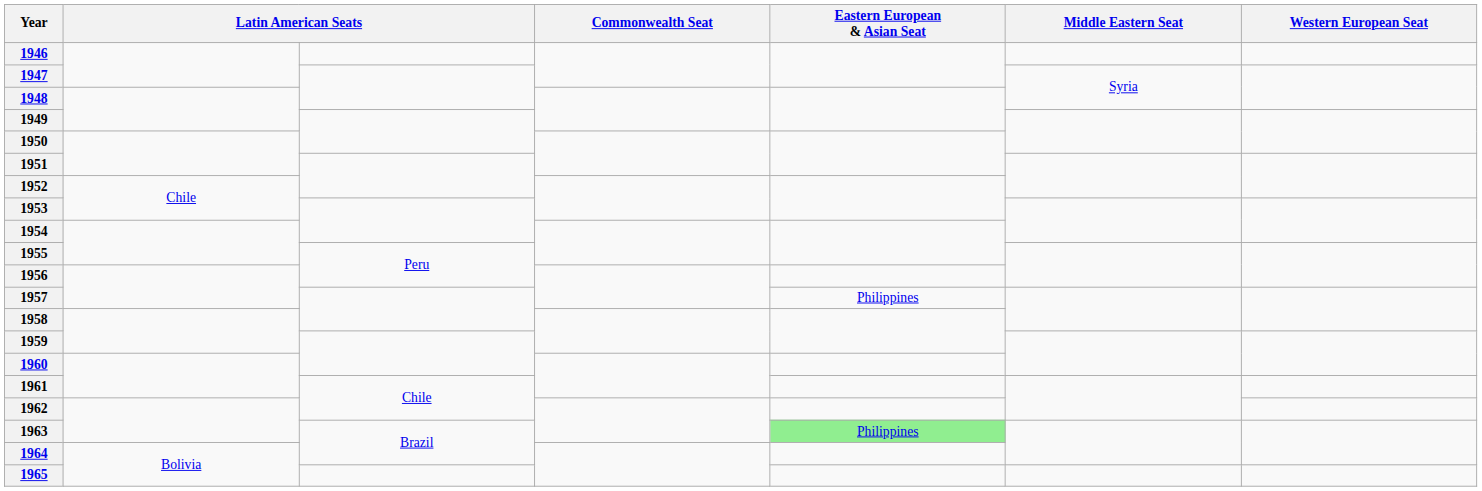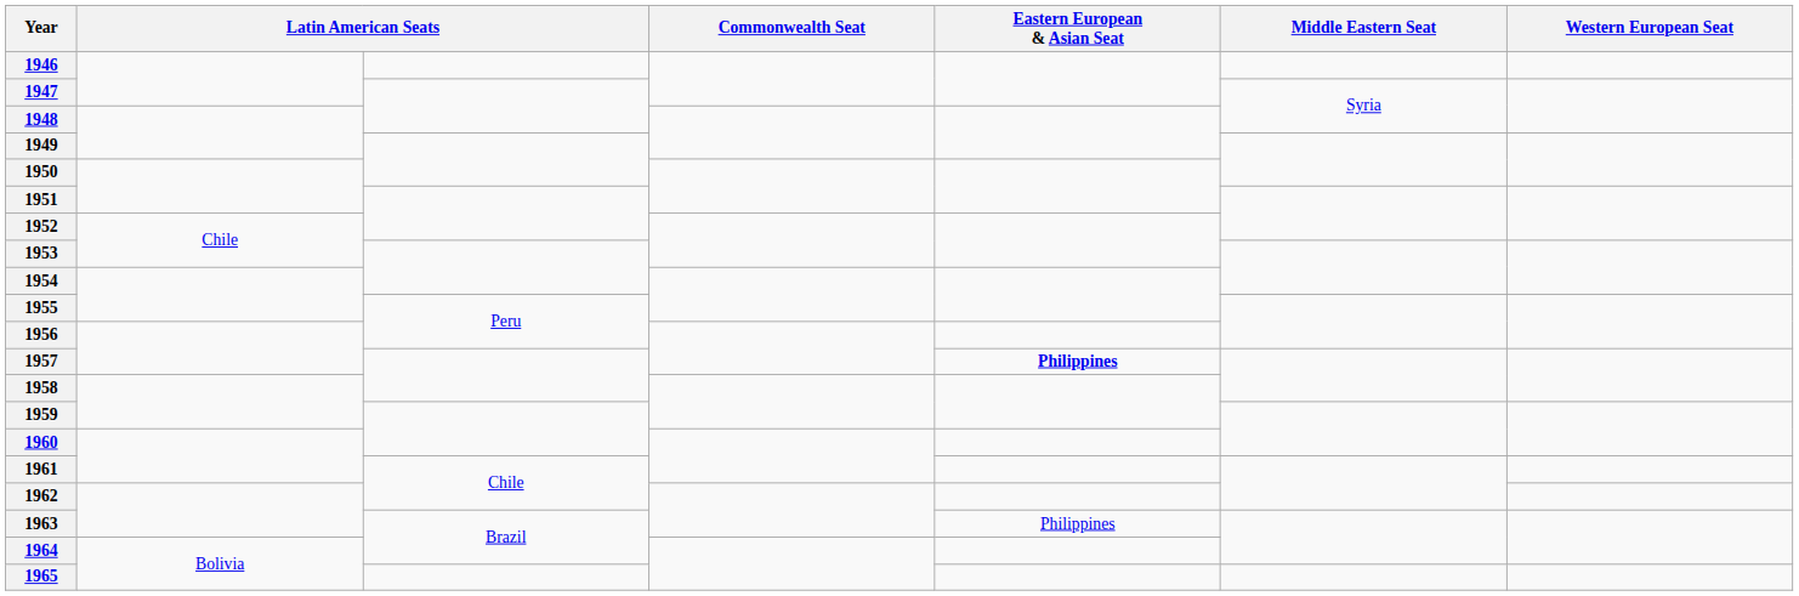1957 | Eastern European & Asian Seat: normal -> bold
1963 | Eastern European & Asian Seat: lightgreen background -> no background
